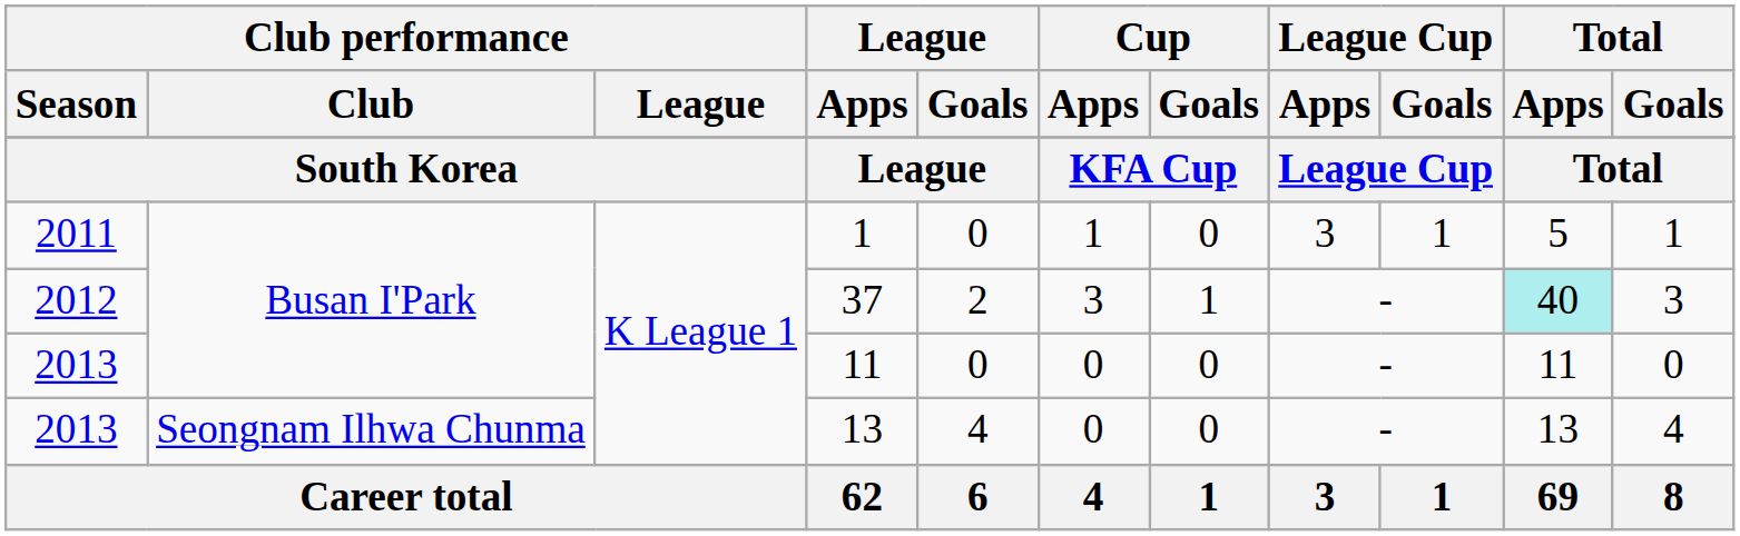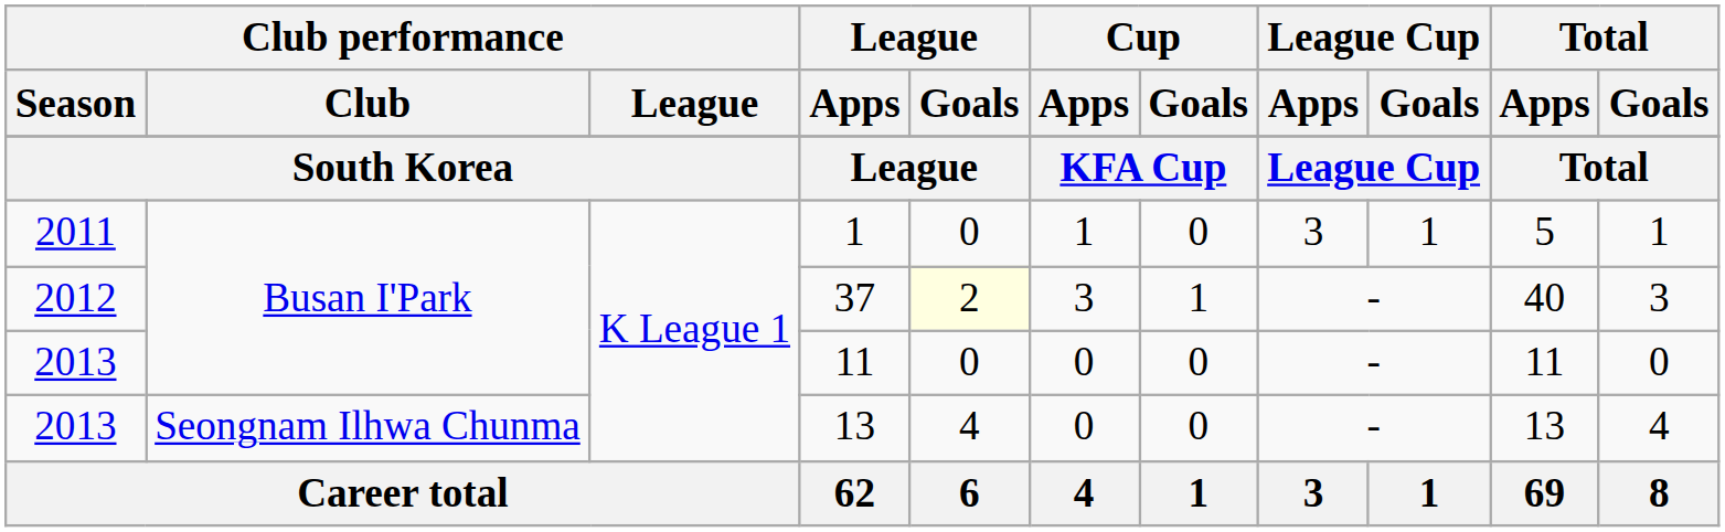37 | League / Goals: no background -> lightyellow background
37 | Total / Apps: paleturquoise background -> no background
